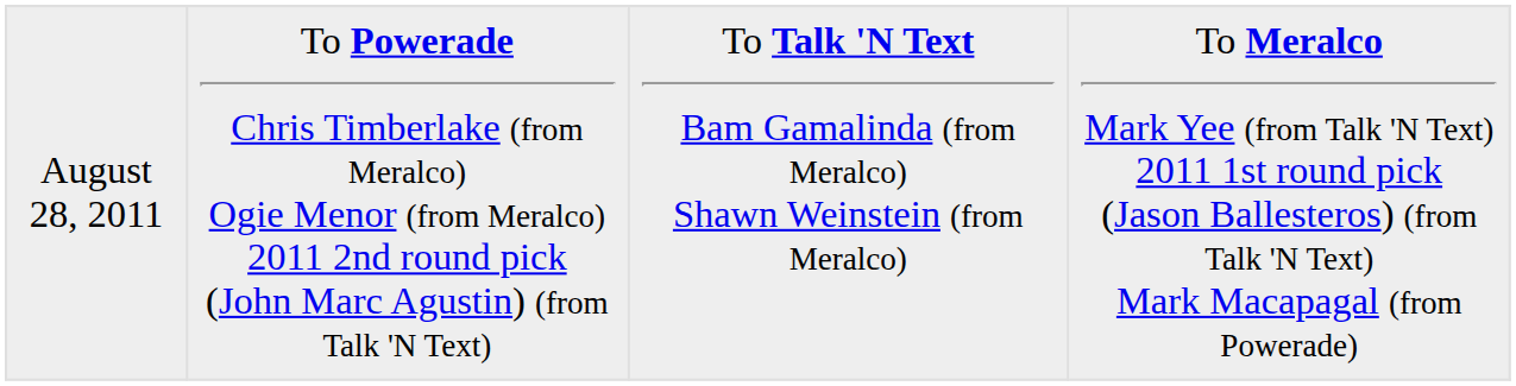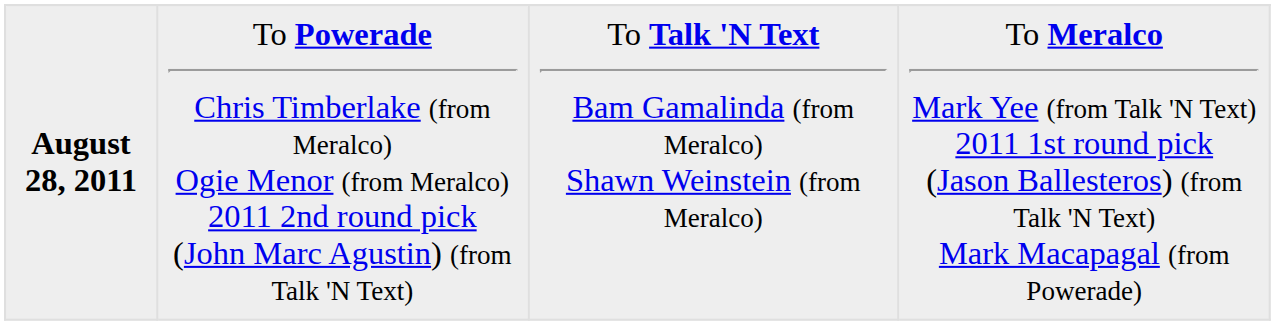August 28, 2011 | column 1: normal -> bold
